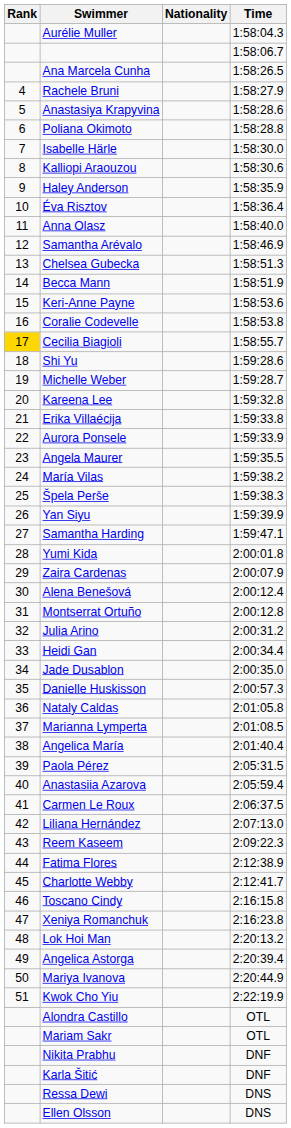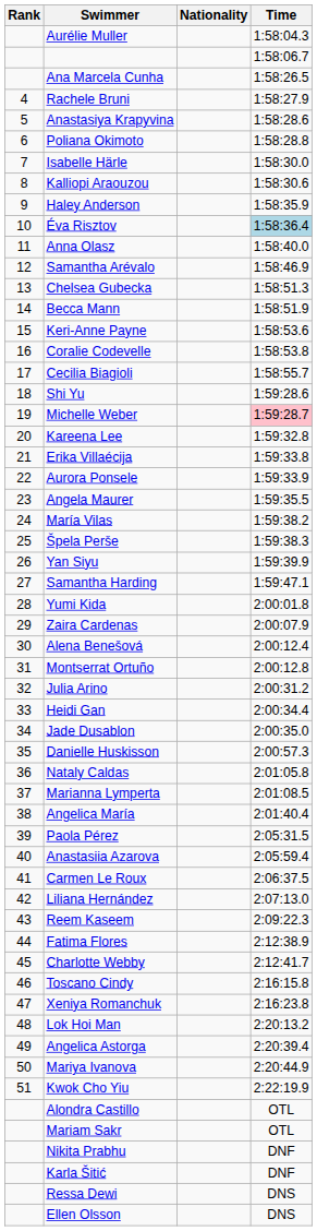Éva Risztov | Time: no background -> lightblue background
Cecilia Biagioli | Rank: gold background -> no background
Michelle Weber | Time: no background -> pink background
